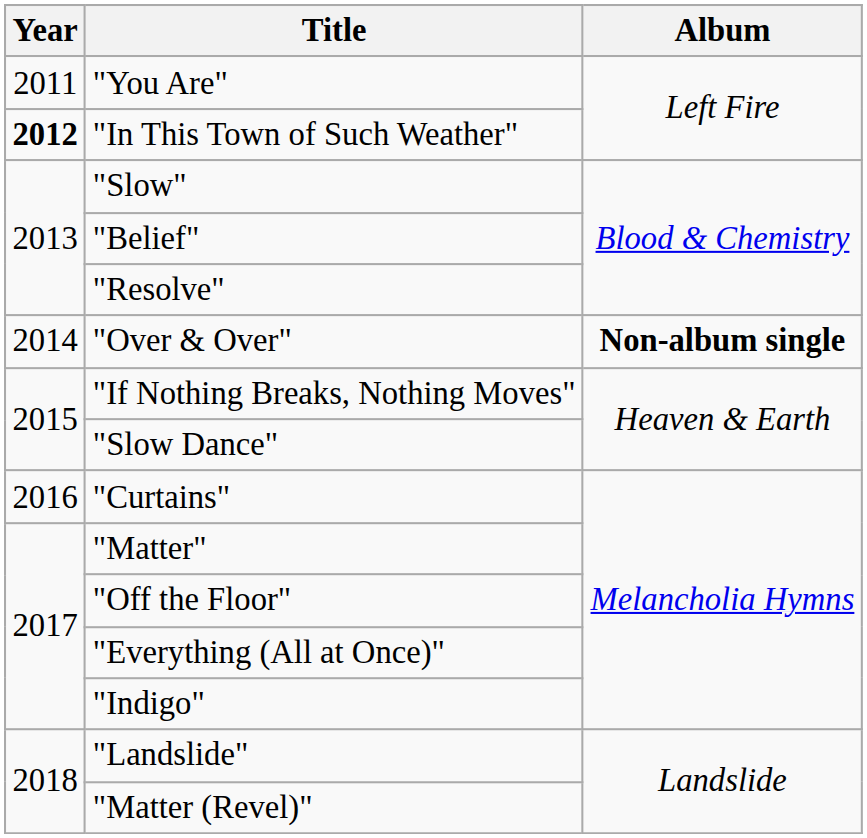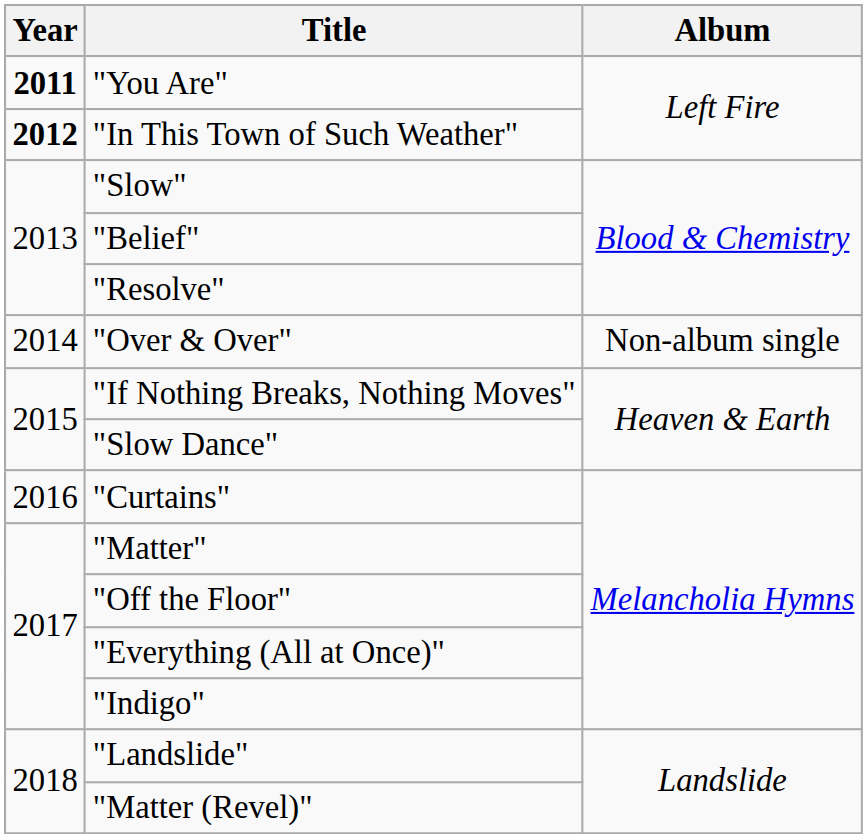"You Are" | Year: normal -> bold
"Over & Over" | Album: bold -> normal
